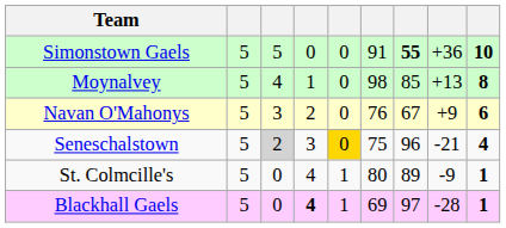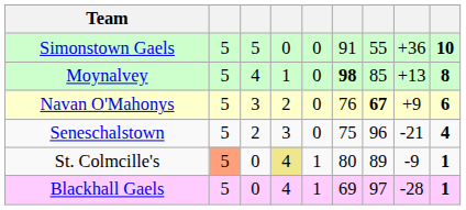Simonstown Gaels | column 7: bold -> normal
Moynalvey | column 6: normal -> bold
Navan O'Mahonys | column 7: normal -> bold
Seneschalstown | column 3: lightgrey background -> no background
Seneschalstown | column 5: gold background -> no background
St. Colmcille's | column 2: no background -> lightsalmon background
St. Colmcille's | column 4: no background -> khaki background
Blackhall Gaels | column 4: bold -> normal
